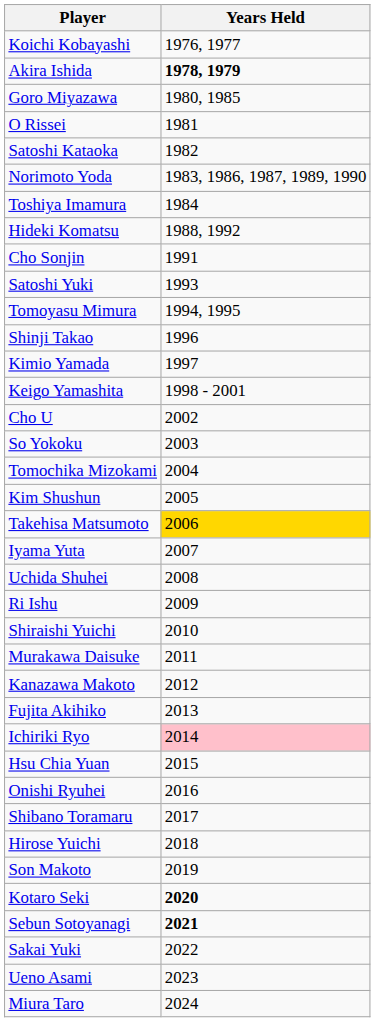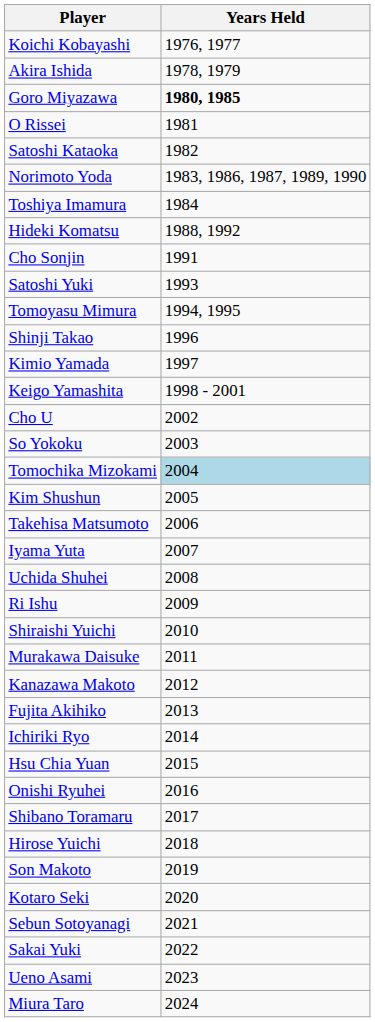Akira Ishida | Years Held: bold -> normal
Goro Miyazawa | Years Held: normal -> bold
Tomochika Mizokami | Years Held: no background -> lightblue background
Takehisa Matsumoto | Years Held: gold background -> no background
Ichiriki Ryo | Years Held: pink background -> no background
Kotaro Seki | Years Held: bold -> normal
Sebun Sotoyanagi | Years Held: bold -> normal
